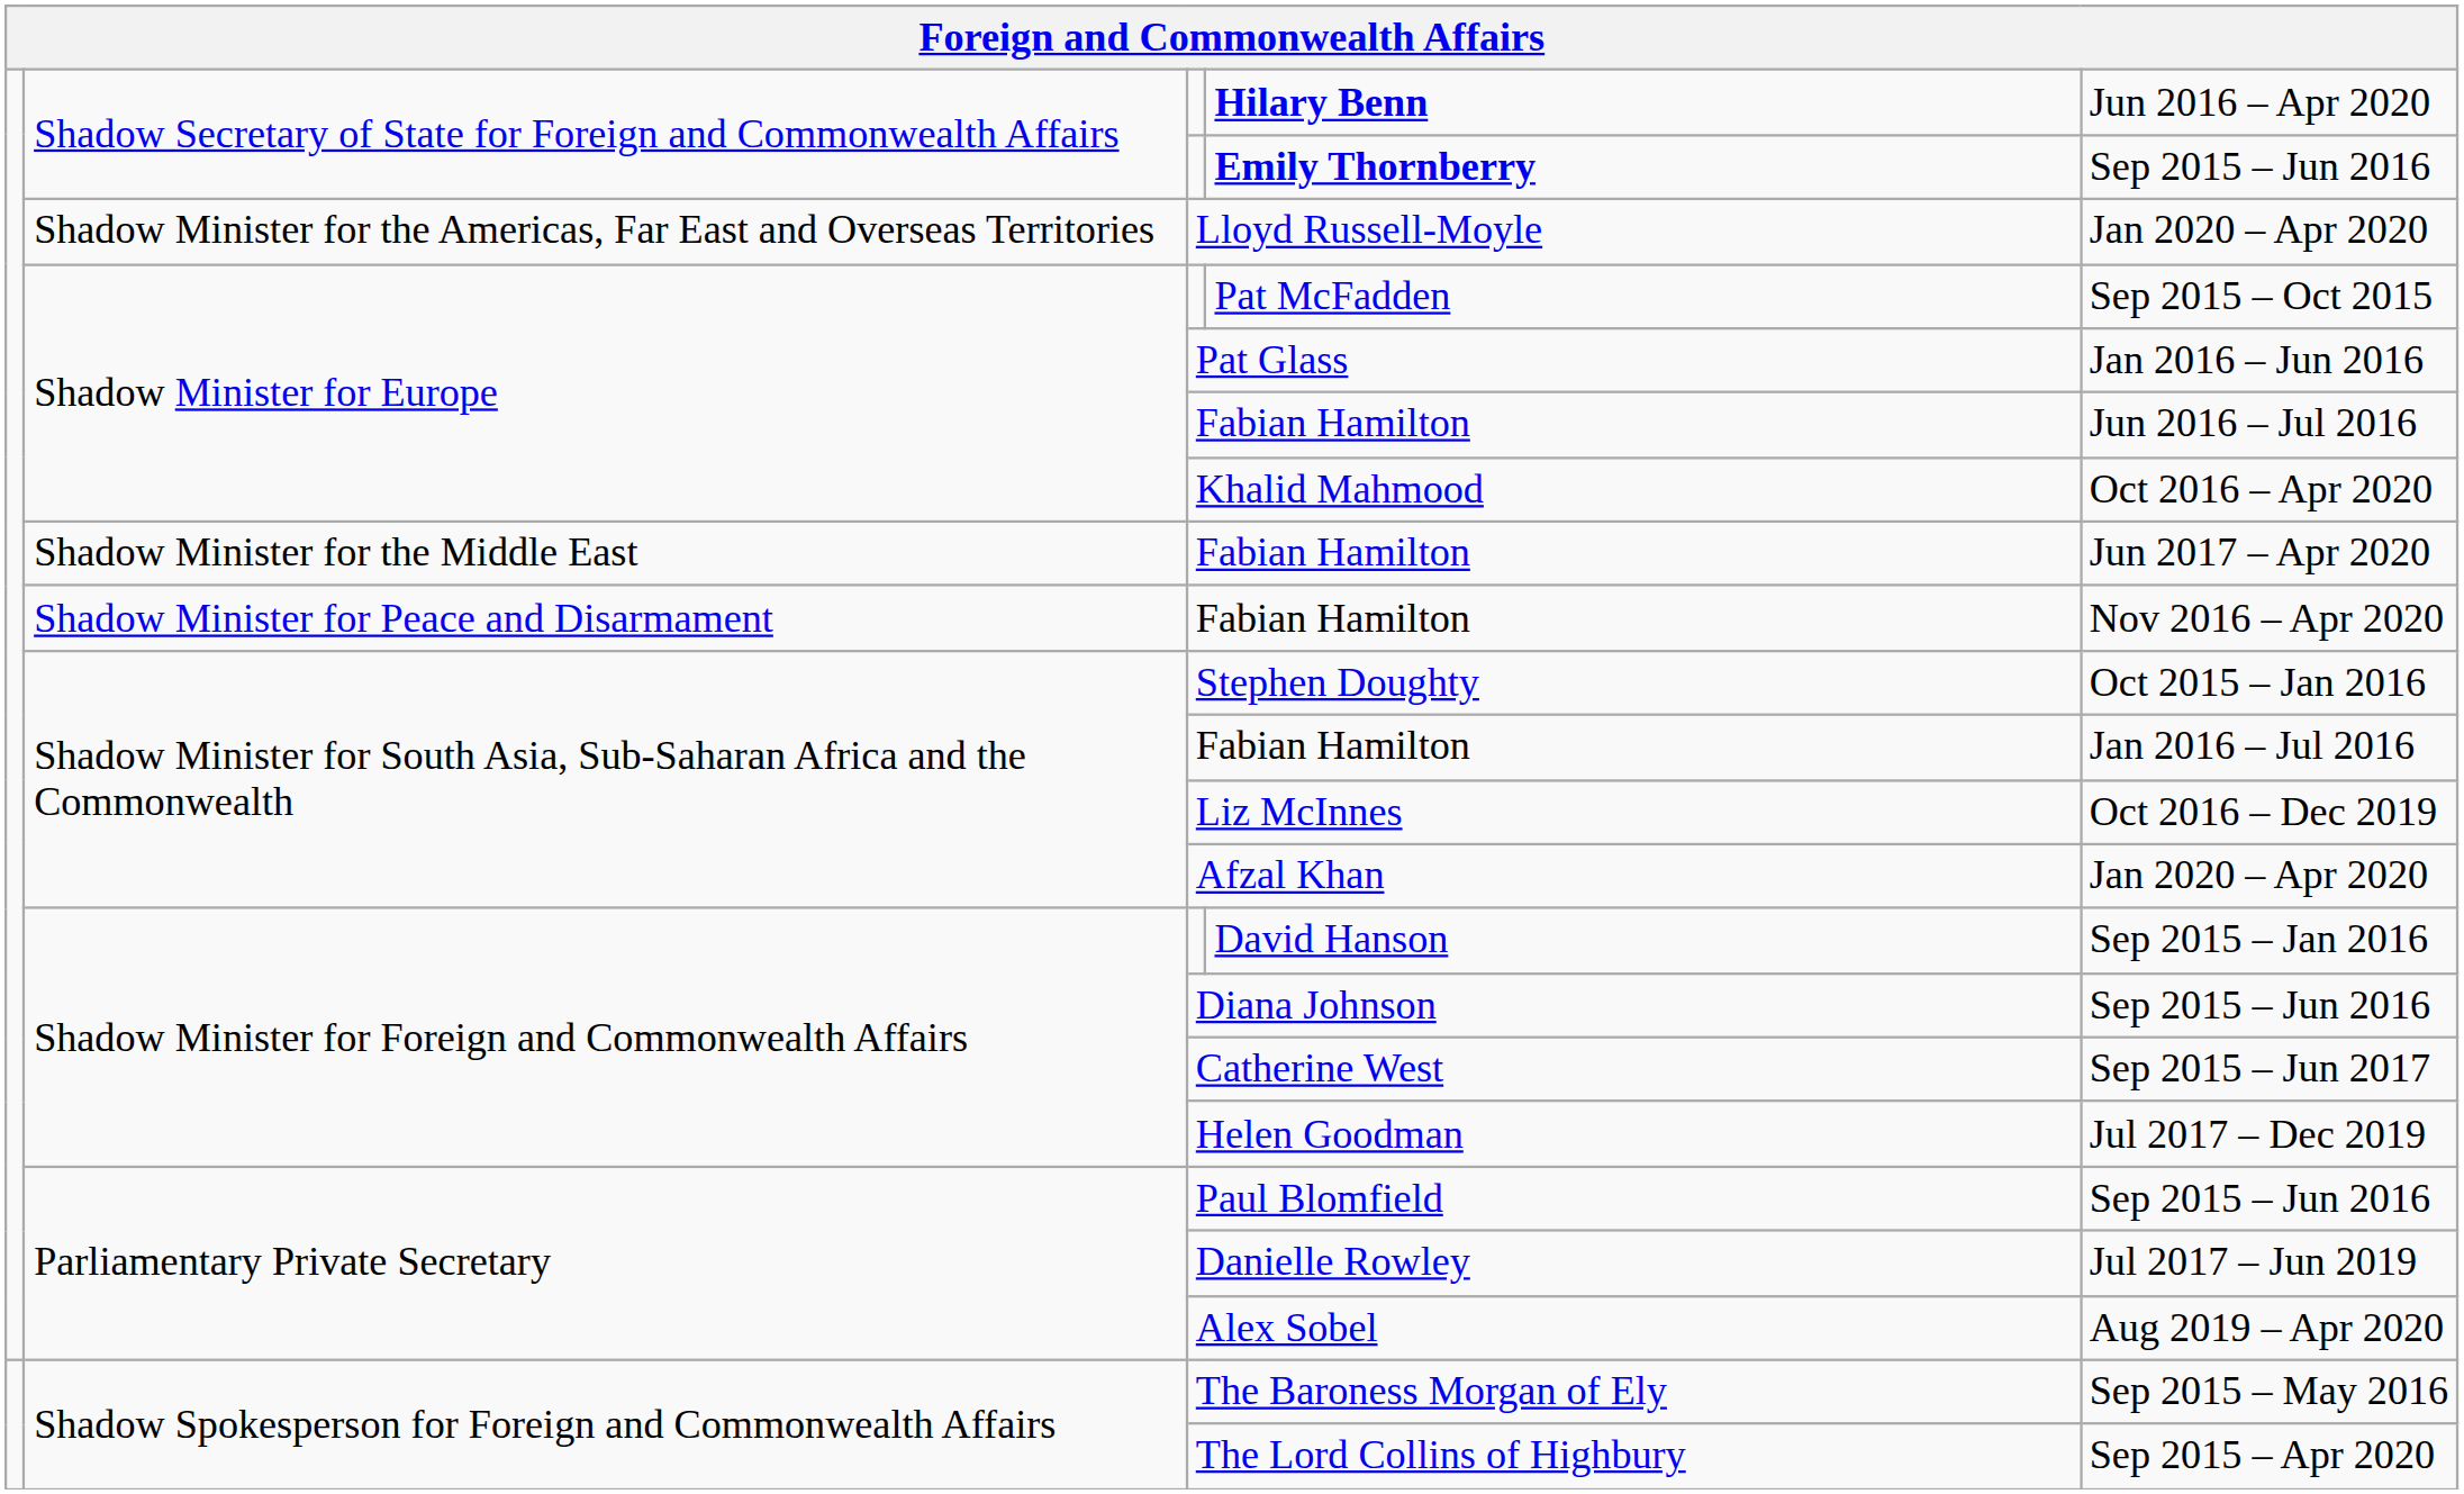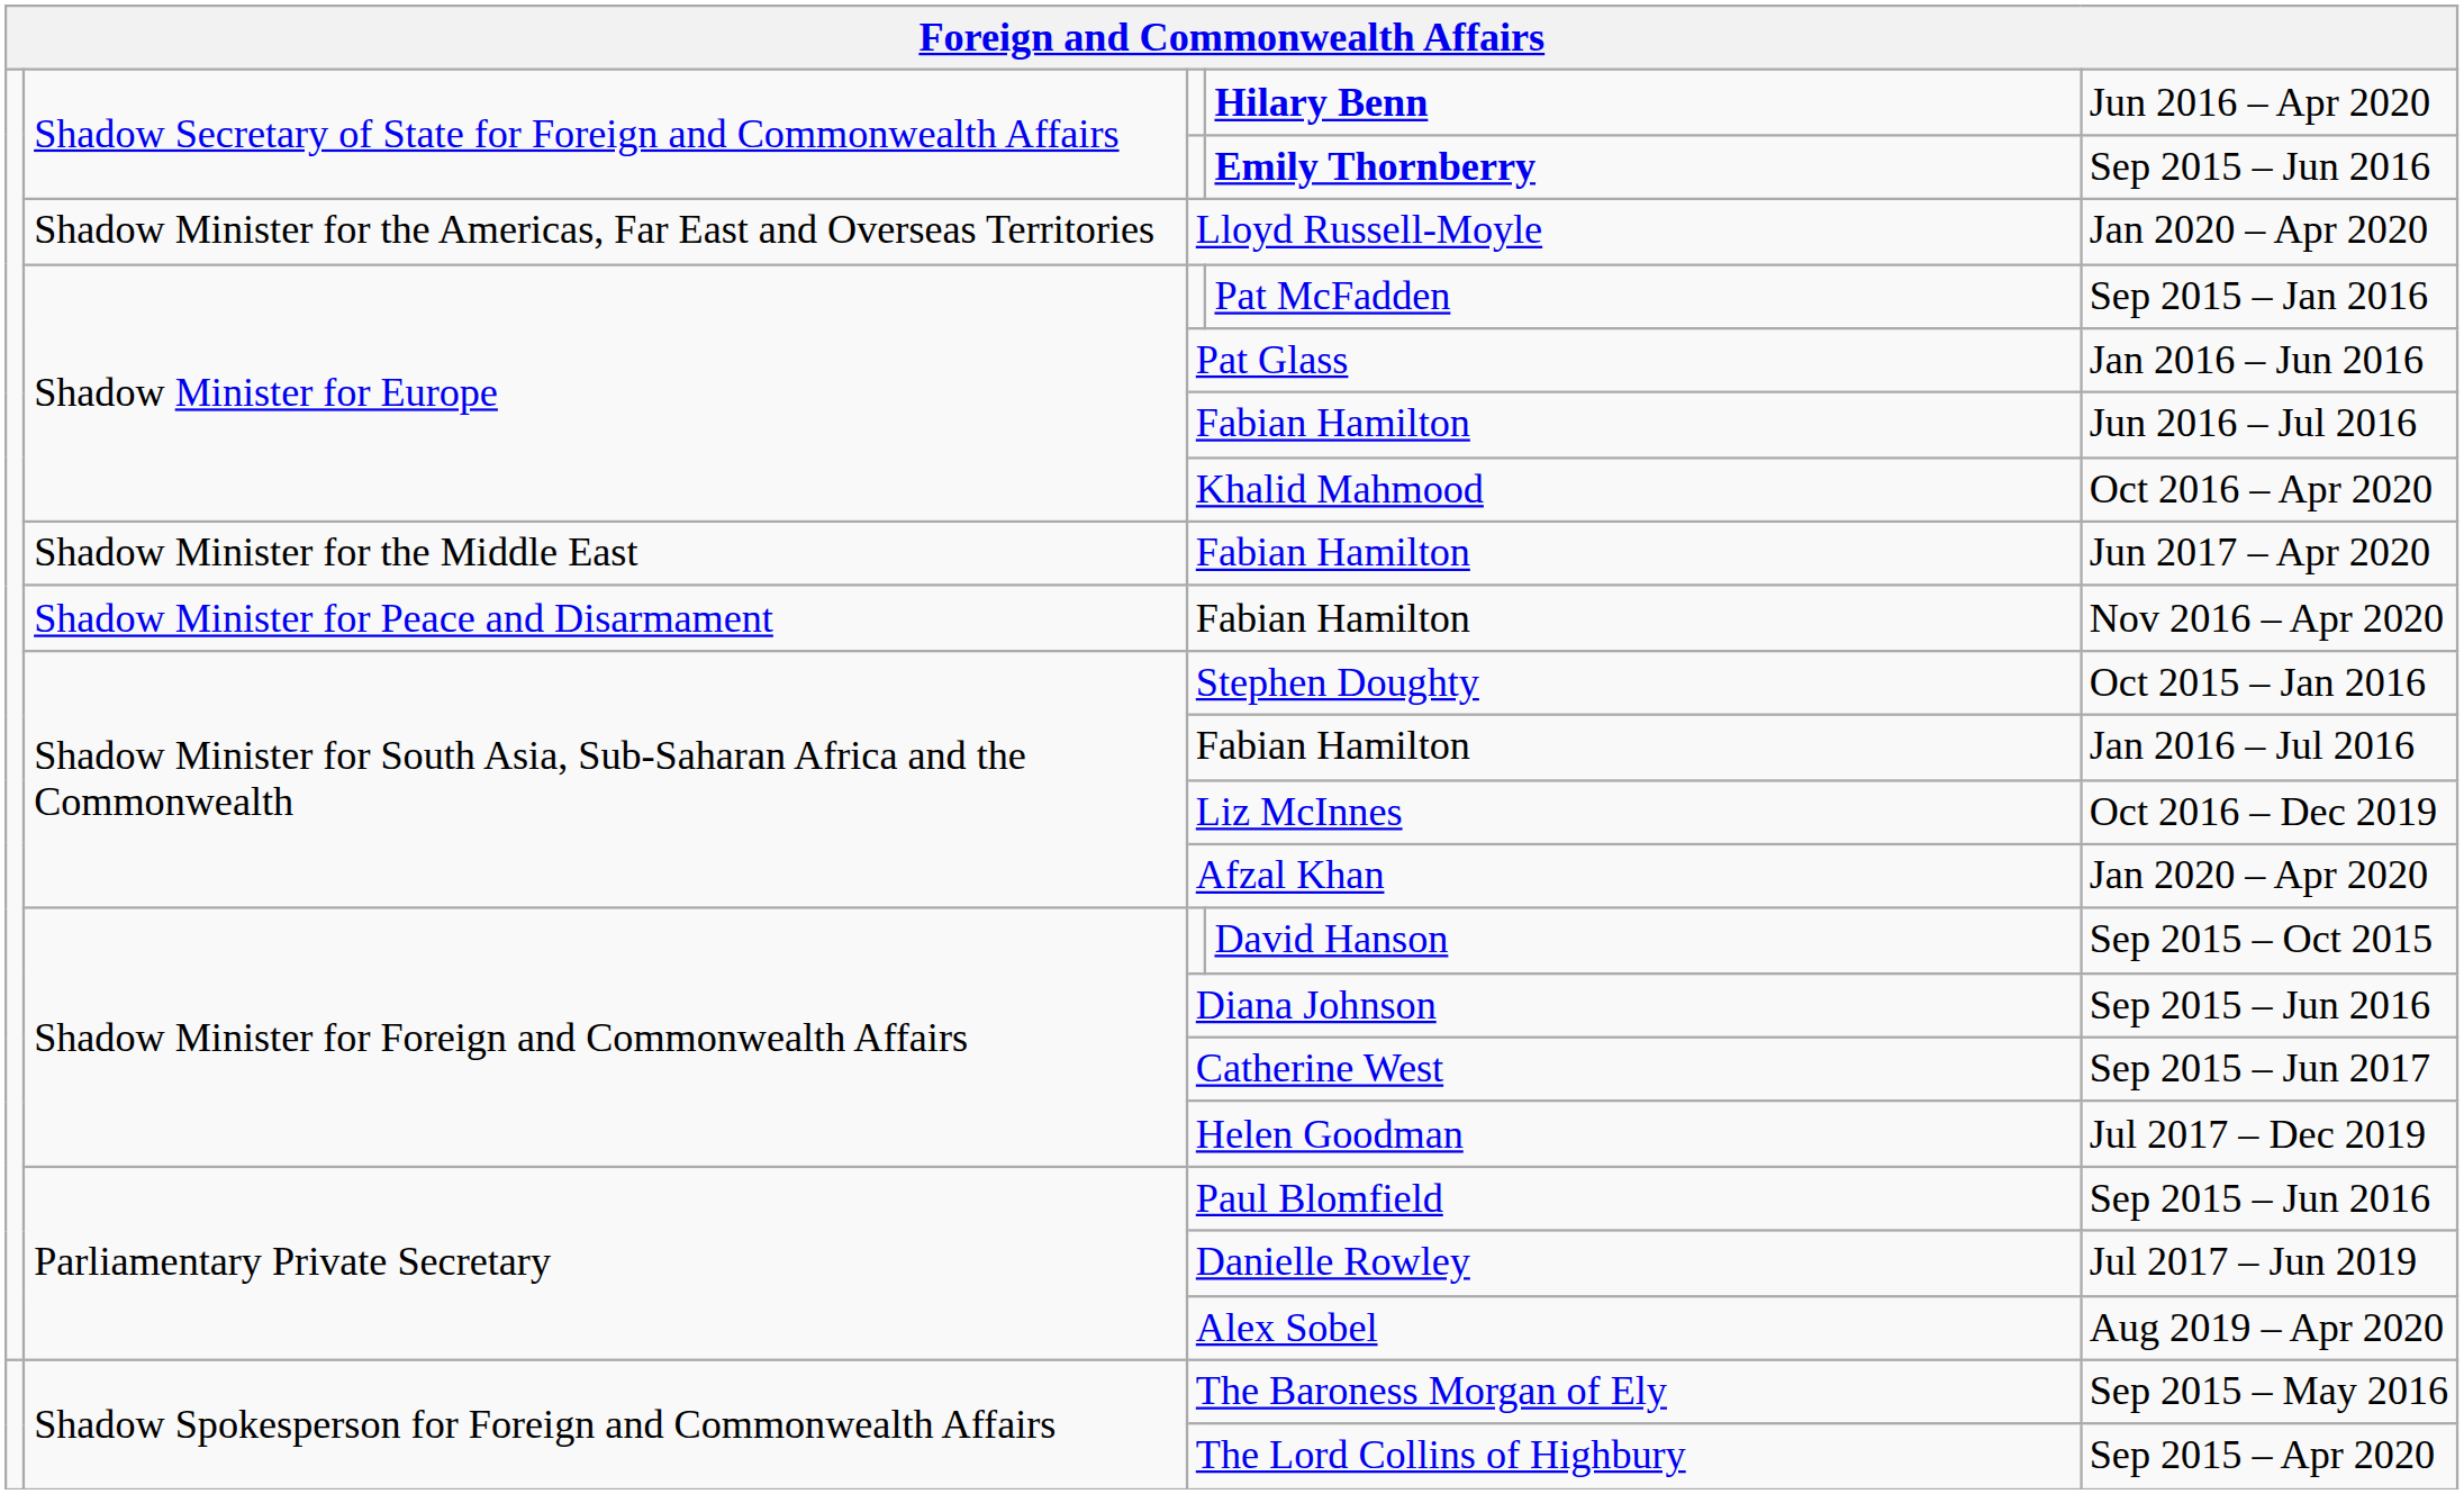Pat McFadden | column 5: Sep 2015 – Oct 2015 -> Sep 2015 – Jan 2016
David Hanson | column 5: Sep 2015 – Jan 2016 -> Sep 2015 – Oct 2015
